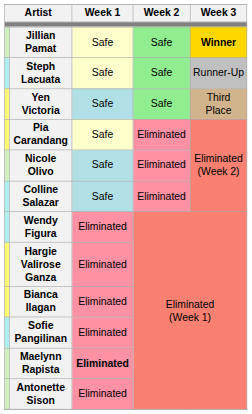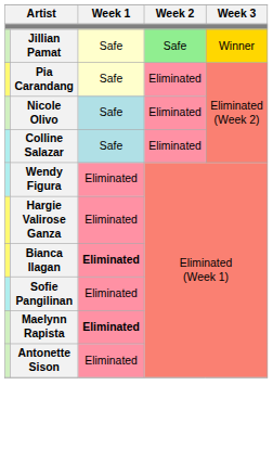Jillian Pamat | Week 3: bold -> normal
- row: Steph Lacuata | Safe | Safe | Runner-Up
- row: Yen Victoria | Safe | Safe | Third Place
Bianca Ilagan | Week 1: normal -> bold
